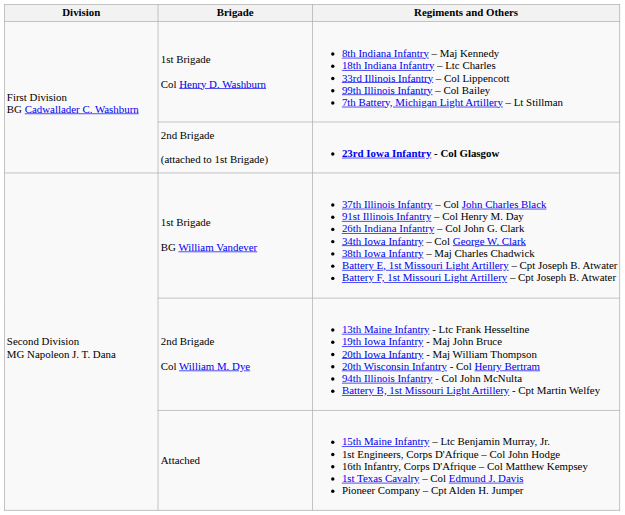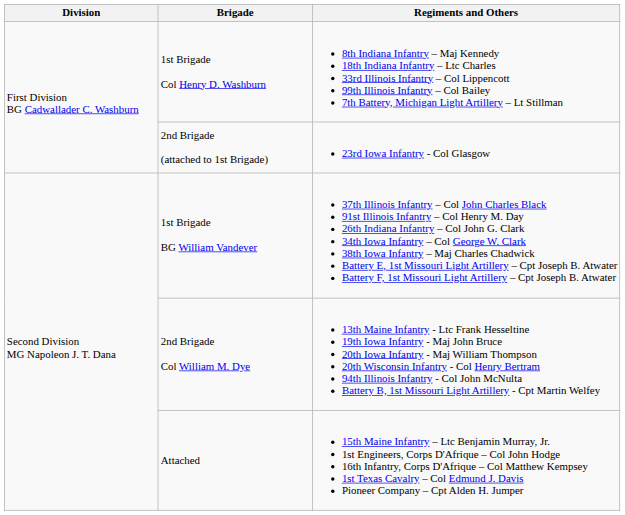2nd Brigade (attached to 1st Brigade) | Regiments and Others: bold -> normal
